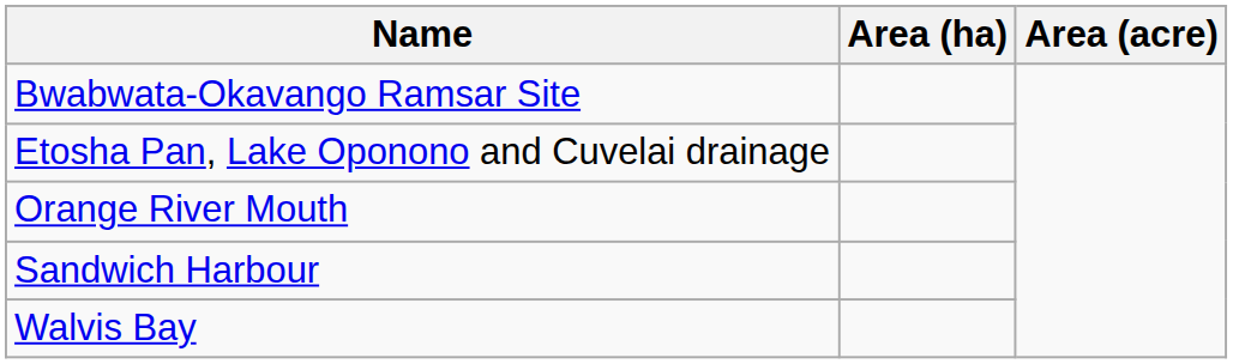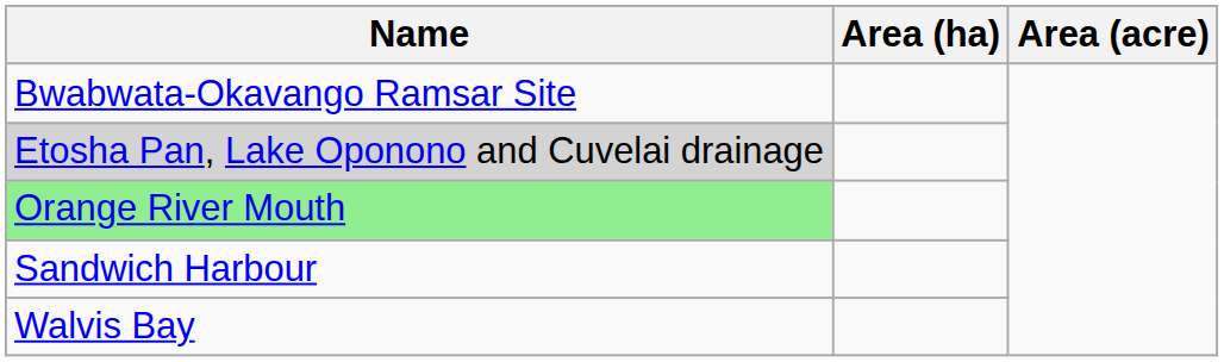Etosha Pan, Lake Oponono and Cuvelai drainage | Name: no background -> lightgrey background
Orange River Mouth | Name: no background -> lightgreen background
